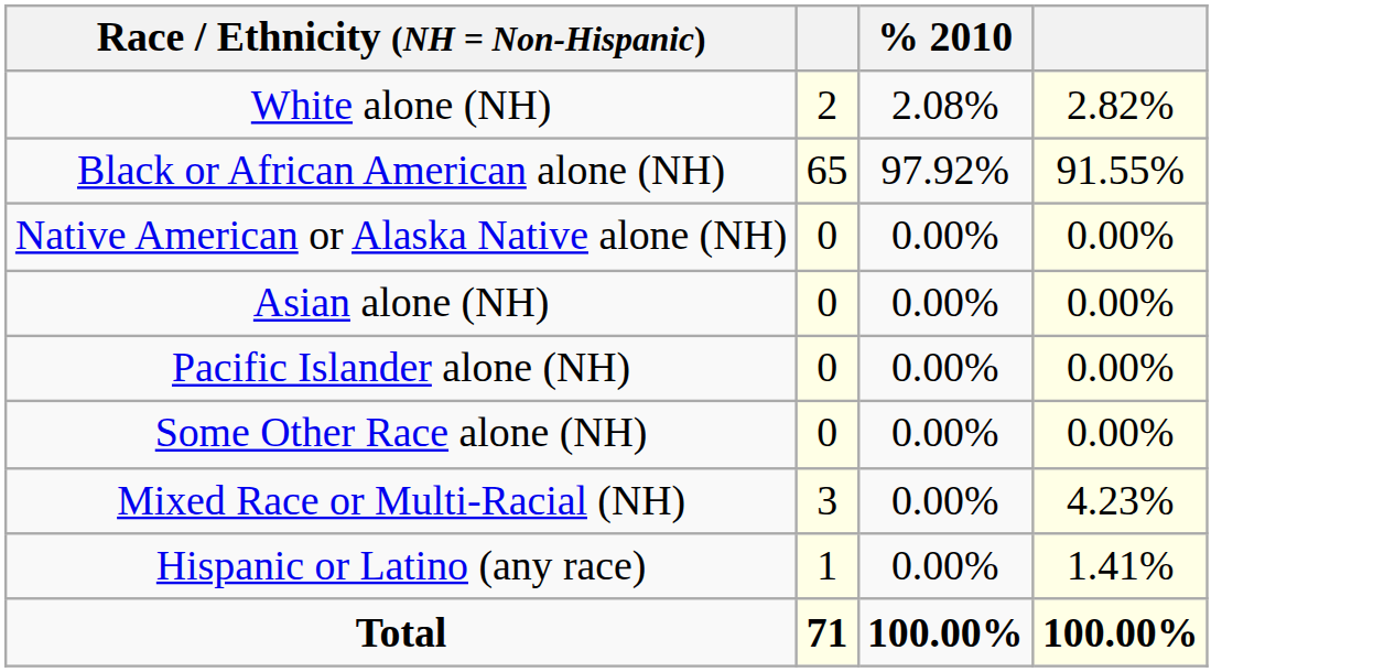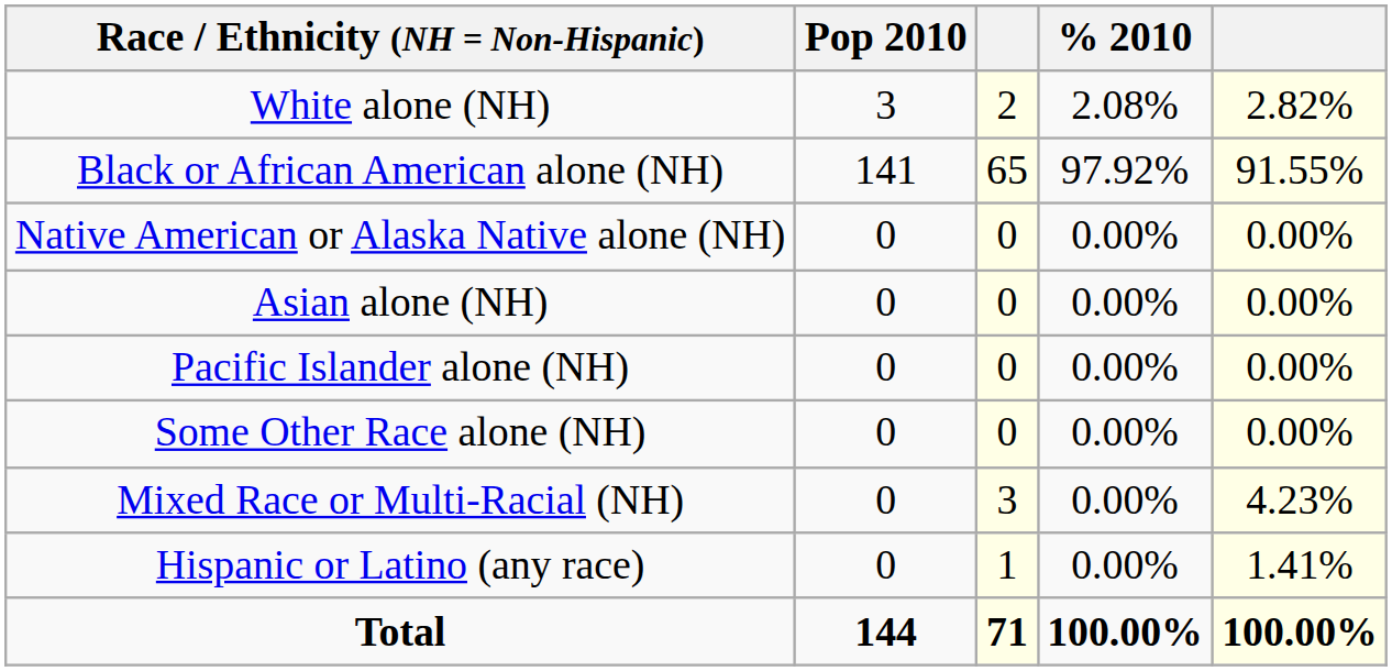+ column: Pop 2010 | 3 | 141 | 0 | 0 | 0 | 0 | 0 | 0 | 144
